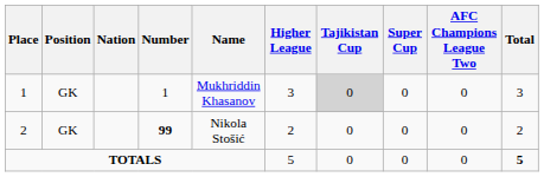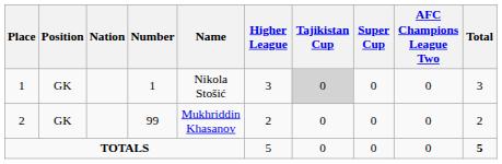row 2 | Name: Mukhriddin Khasanov -> Nikola Stošić
row 3 | Number: bold -> normal
row 3 | Name: Nikola Stošić -> Mukhriddin Khasanov
